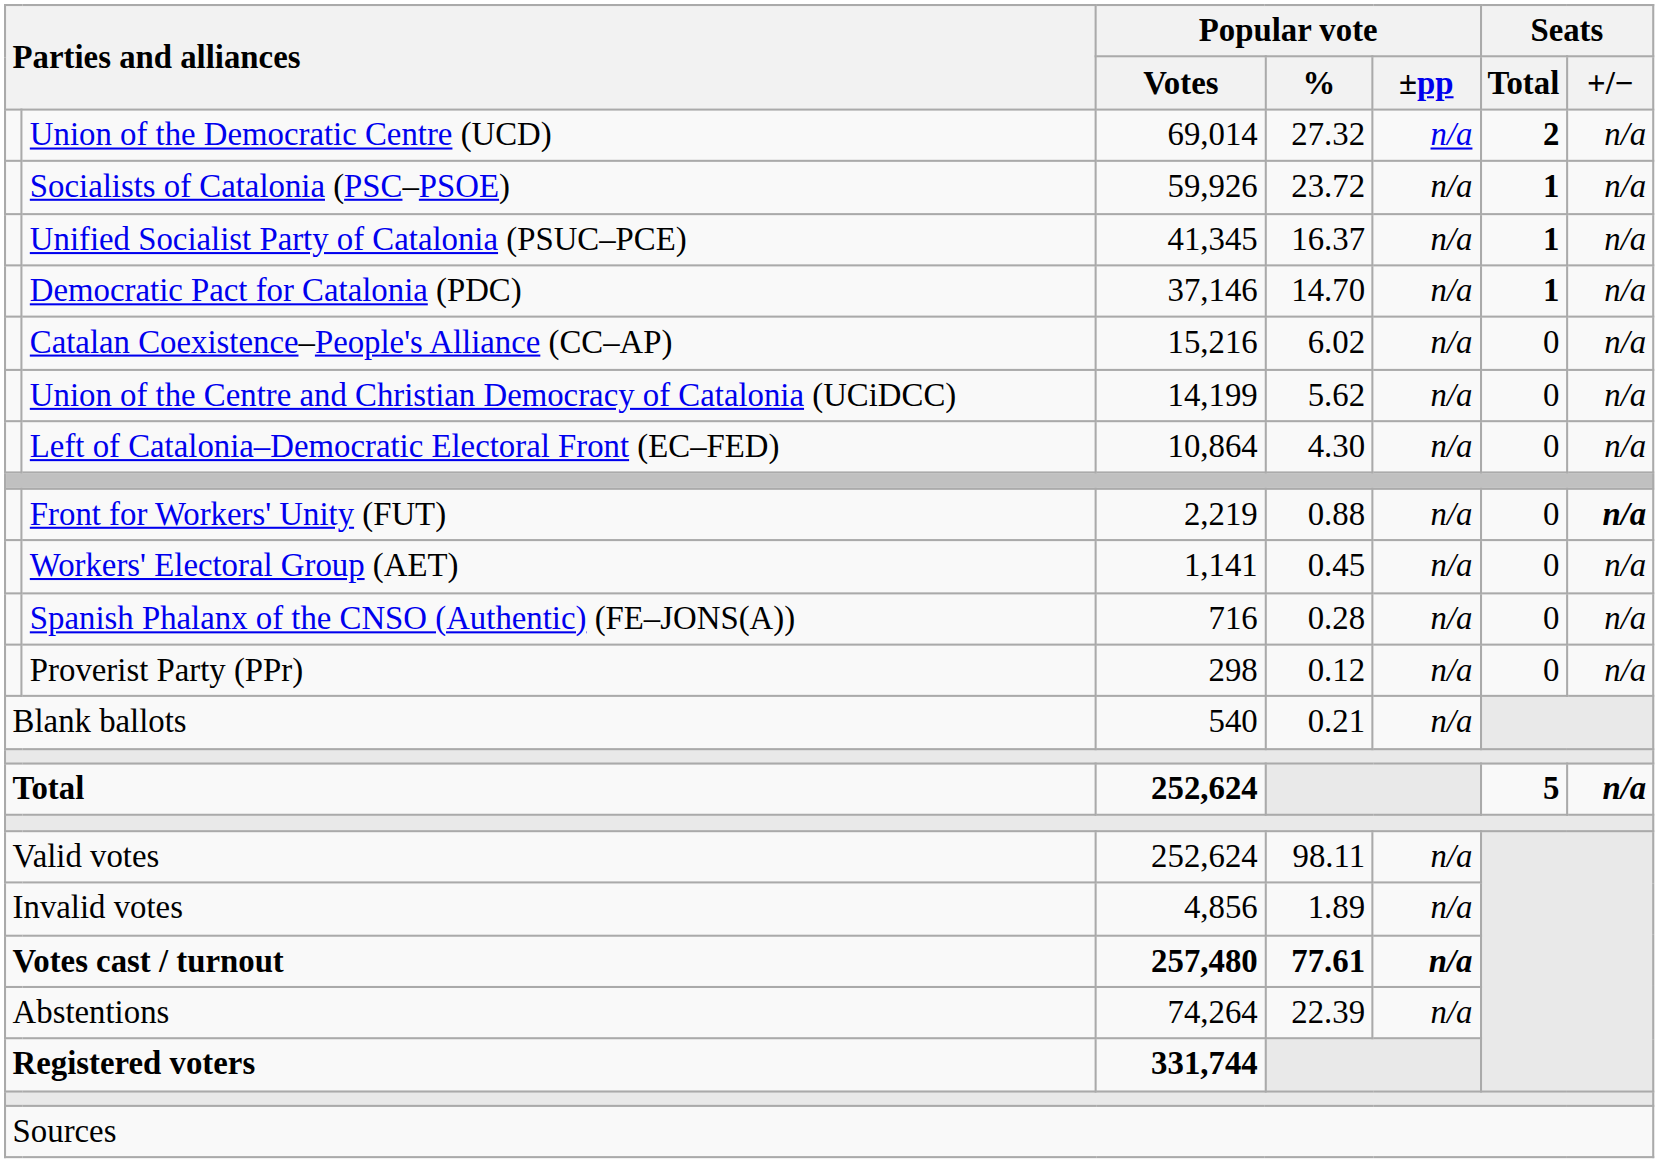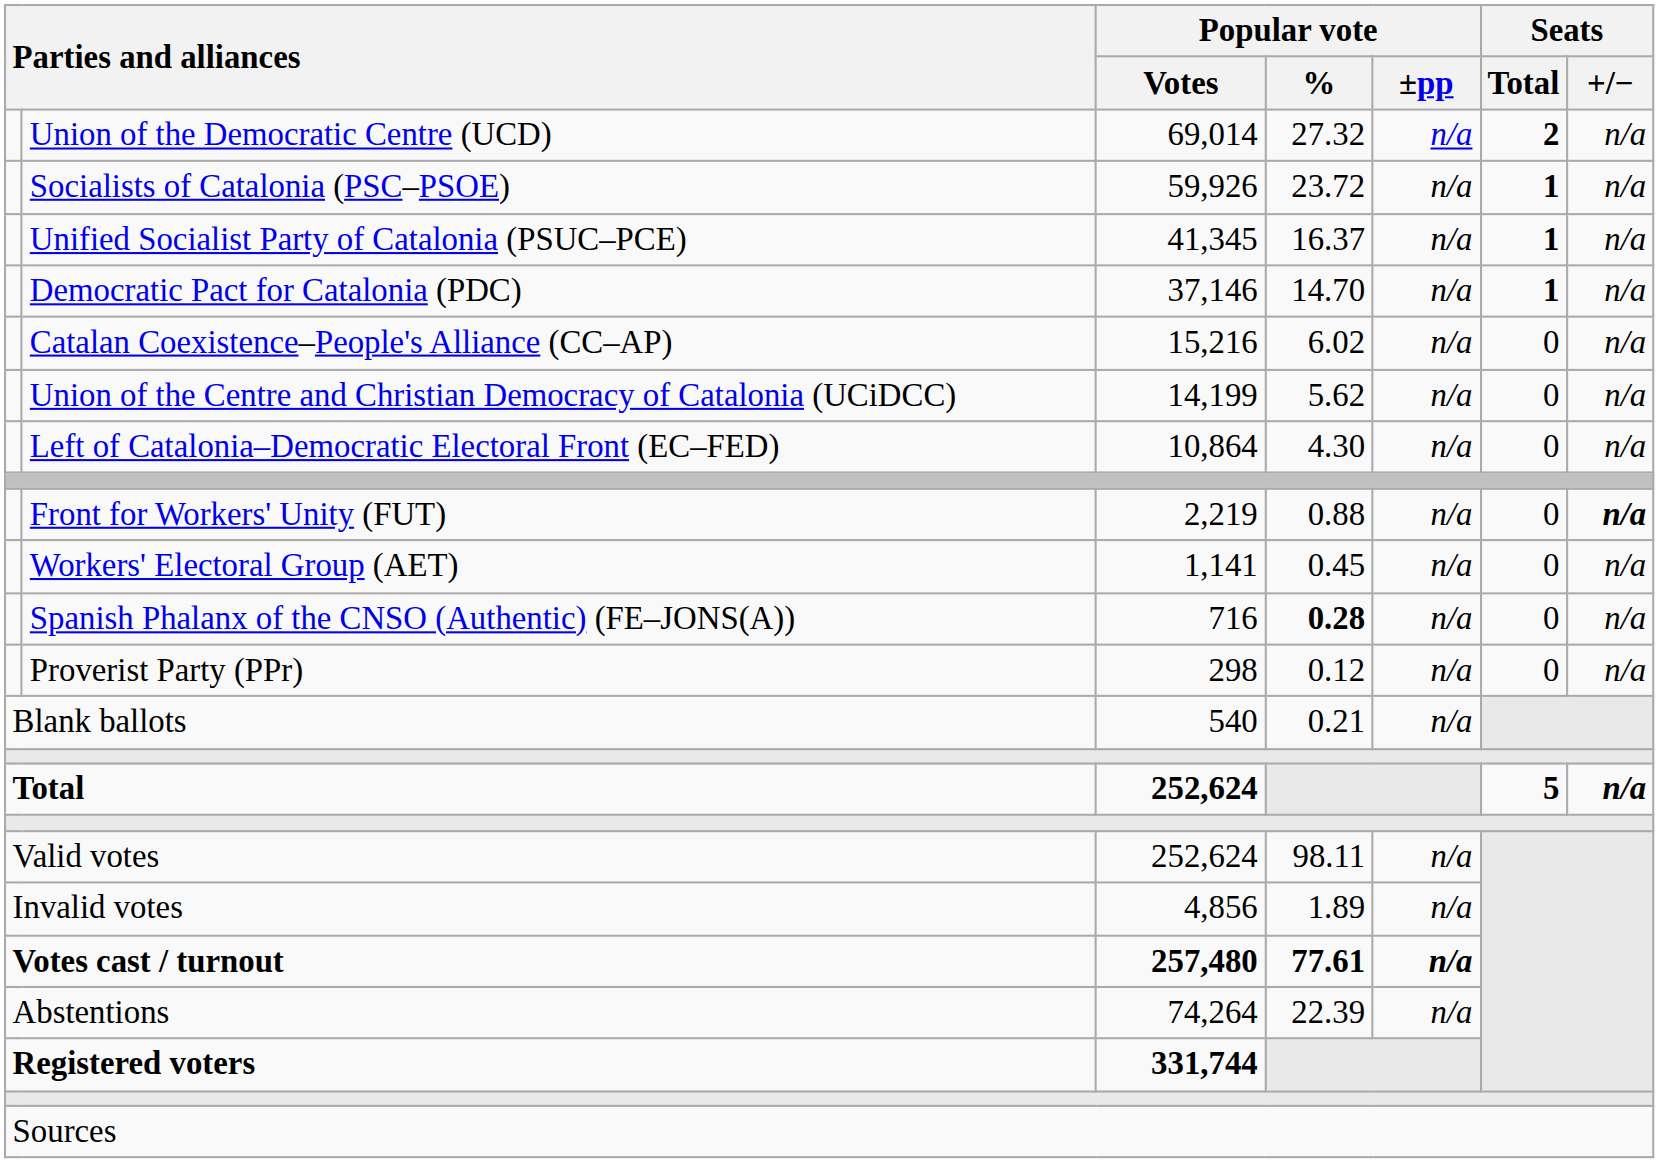Spanish Phalanx of the CNSO (Authentic) (FE–JONS(A)) | Popular vote / %: normal -> bold
